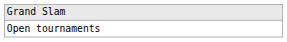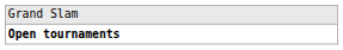row 2 | column 1: normal -> bold
